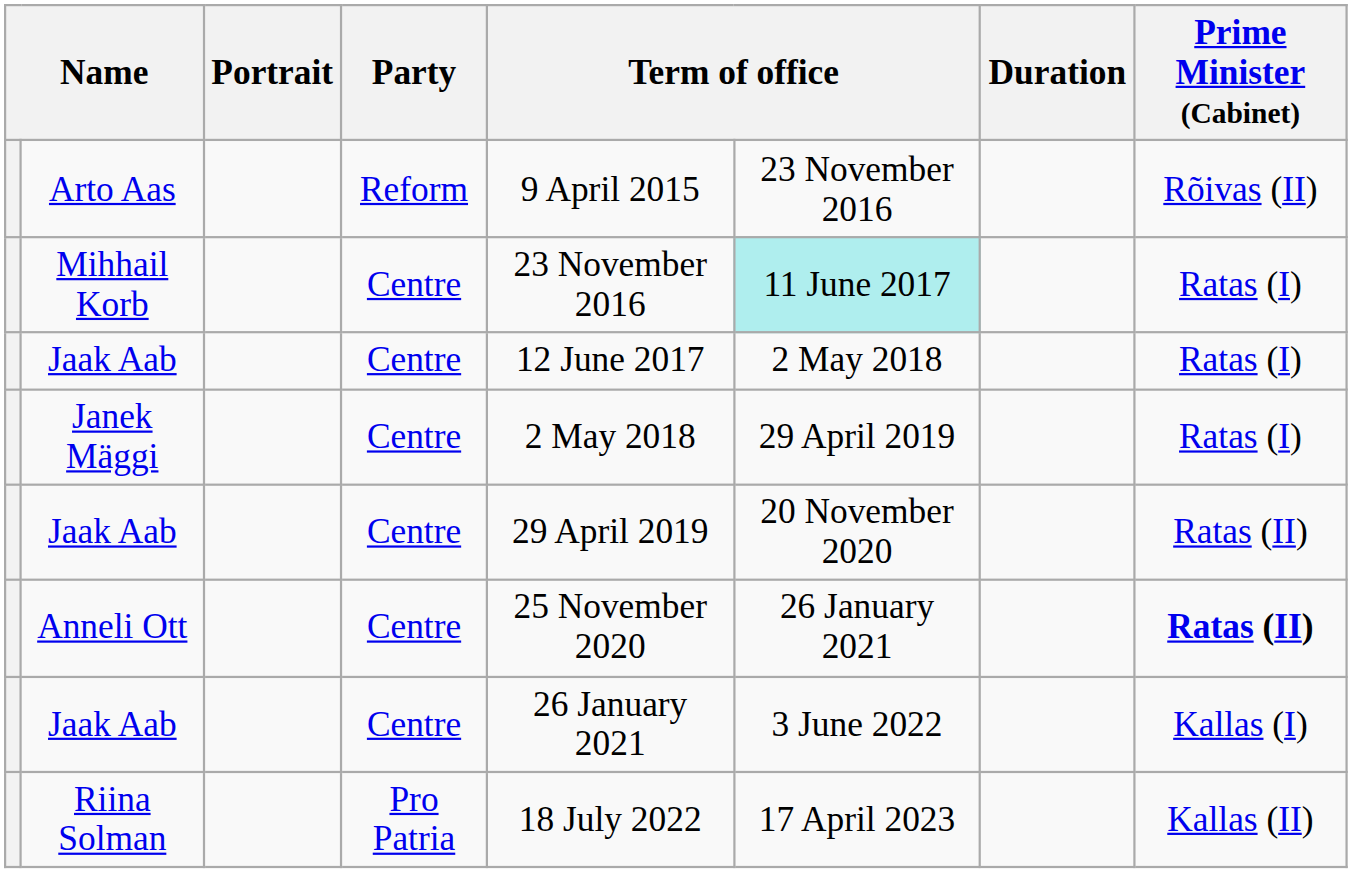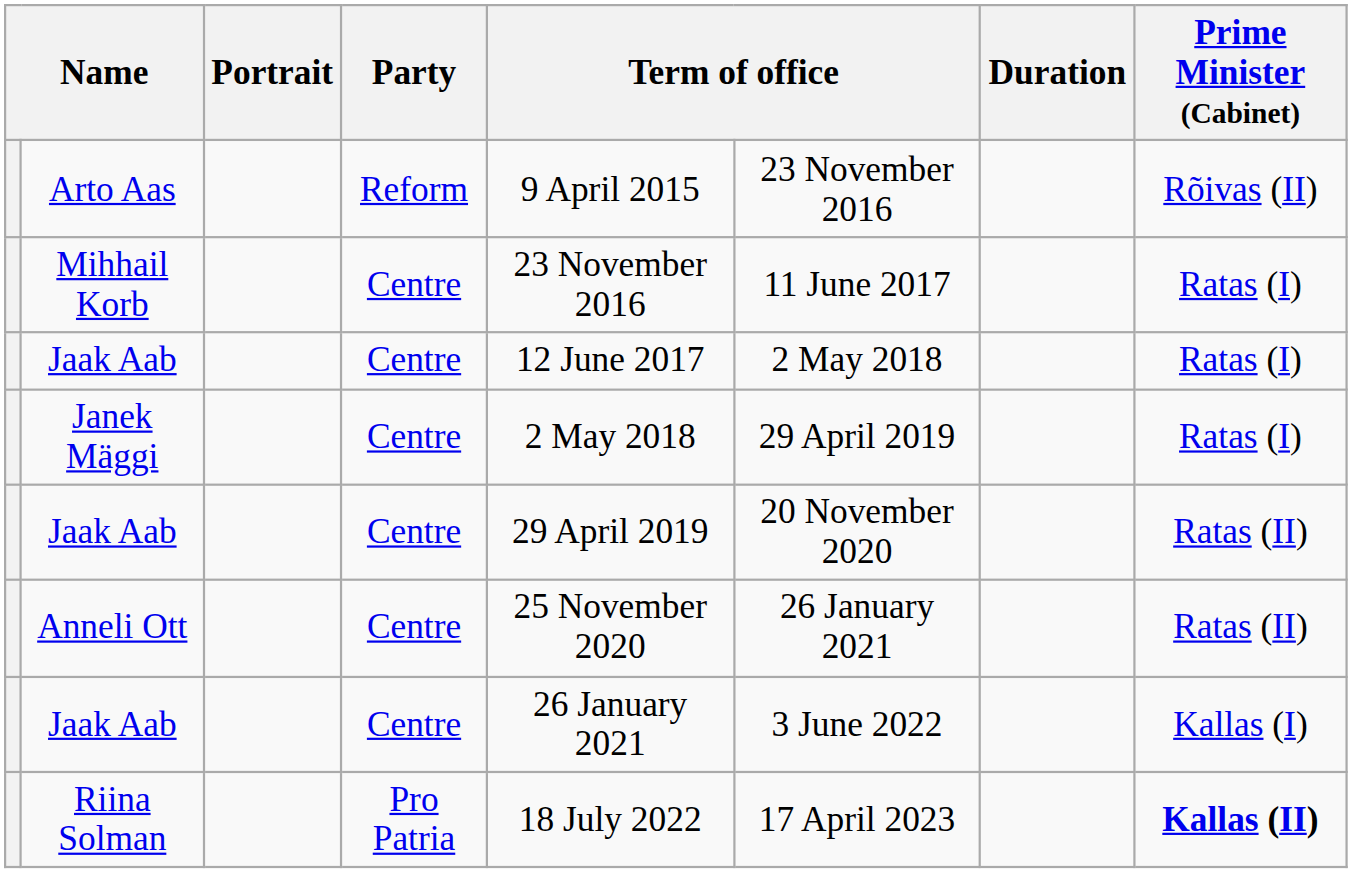Mihhail Korb | column 6: paleturquoise background -> no background
Anneli Ott | Prime Minister (Cabinet): bold -> normal
Riina Solman | Prime Minister (Cabinet): normal -> bold
